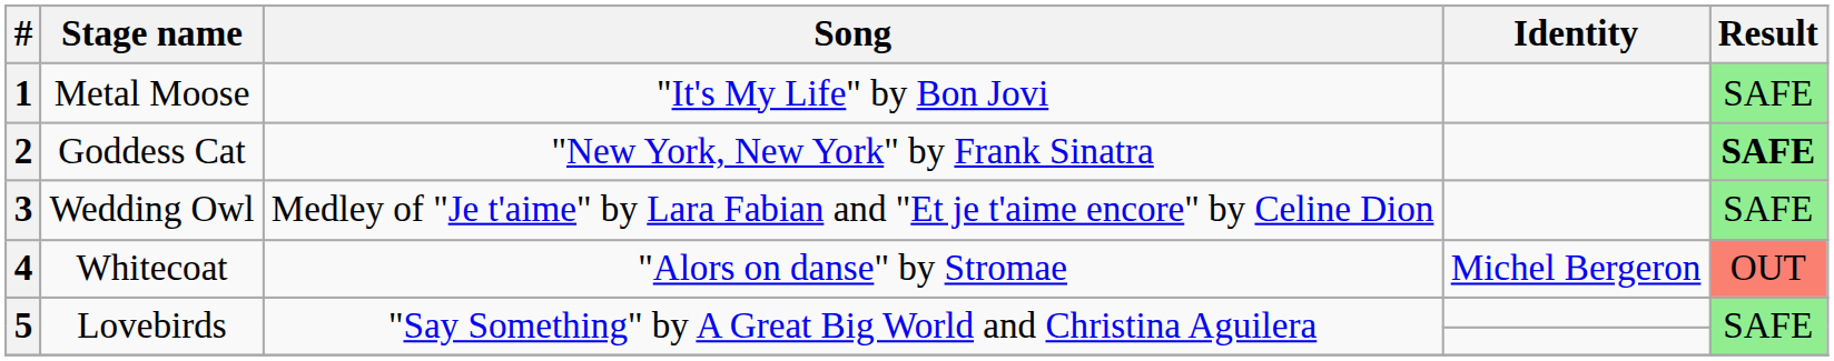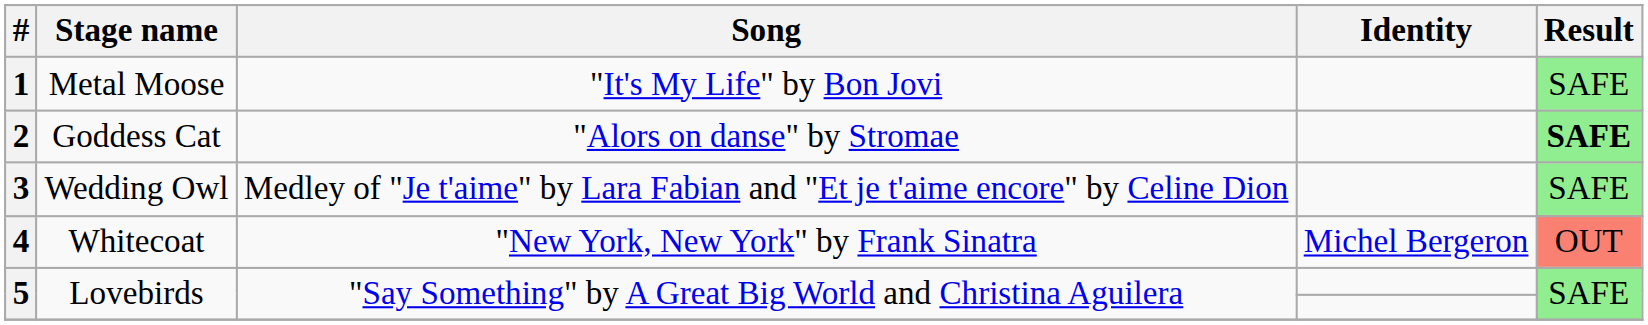2 | Song: "New York, New York" by Frank Sinatra -> "Alors on danse" by Stromae
4 | Song: "Alors on danse" by Stromae -> "New York, New York" by Frank Sinatra
